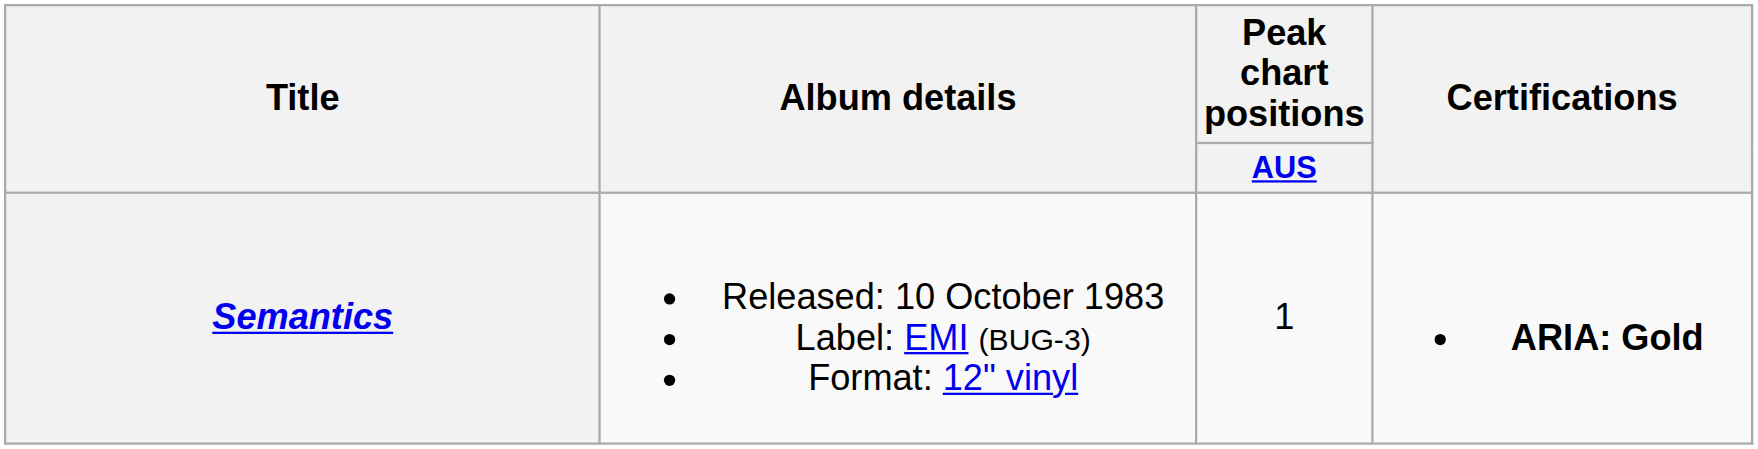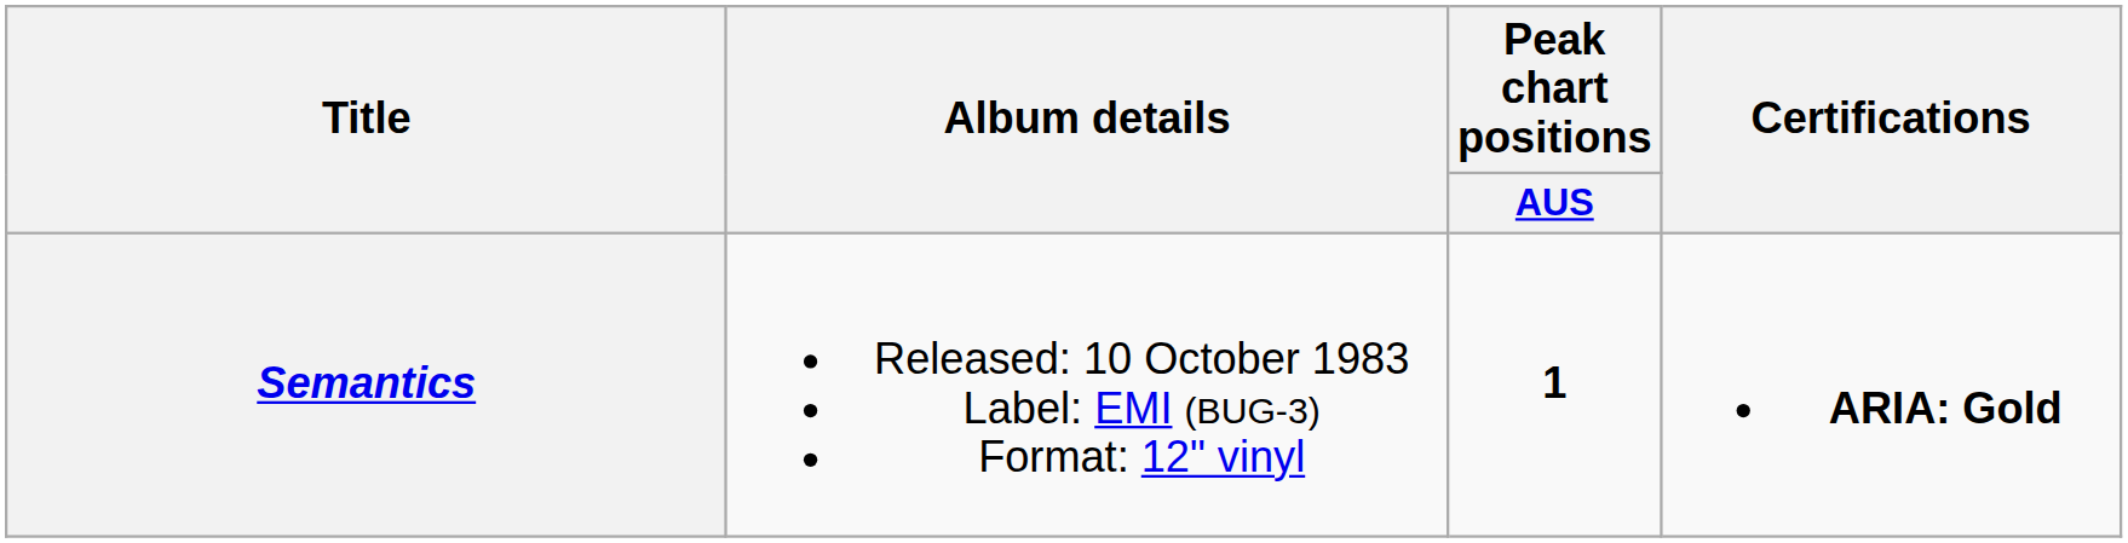Semantics | Peak chart positions / AUS: normal -> bold
